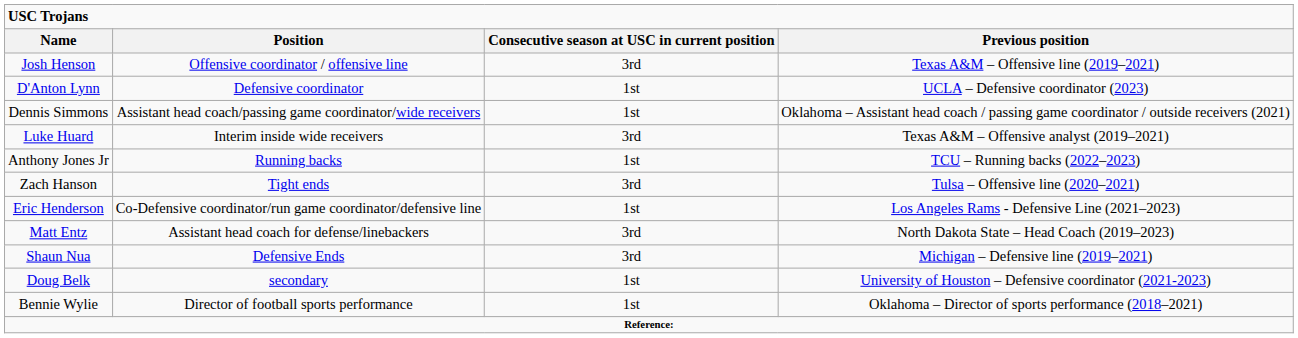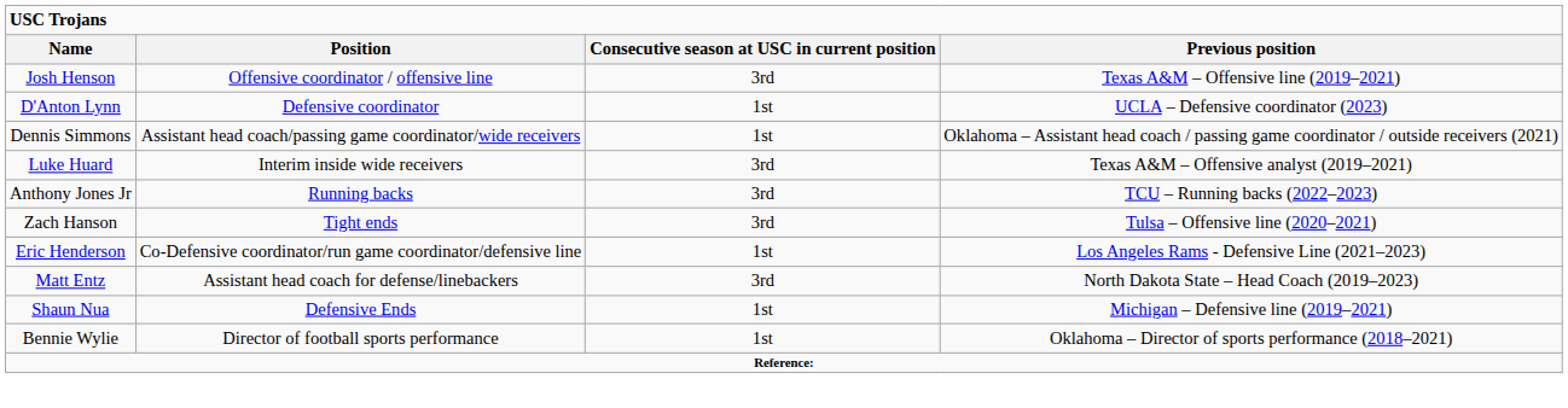Anthony Jones Jr | Consecutive season at USC in current position: 1st -> 3rd
Shaun Nua | Consecutive season at USC in current position: 3rd -> 1st
- row: Doug Belk | secondary | 1st | University of Houston – Defensive coordinator (2021-2023)
